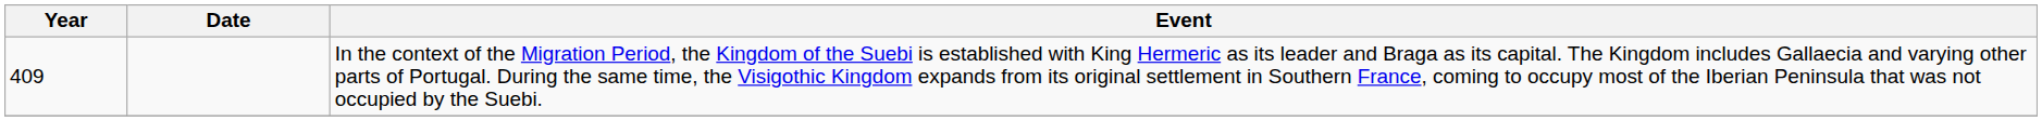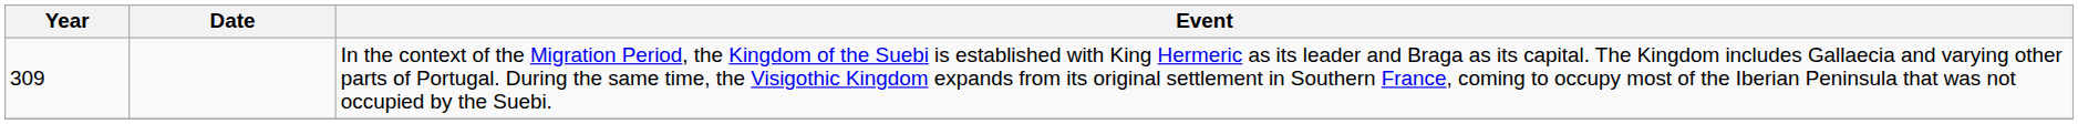row 2 | Year: 409 -> 309
